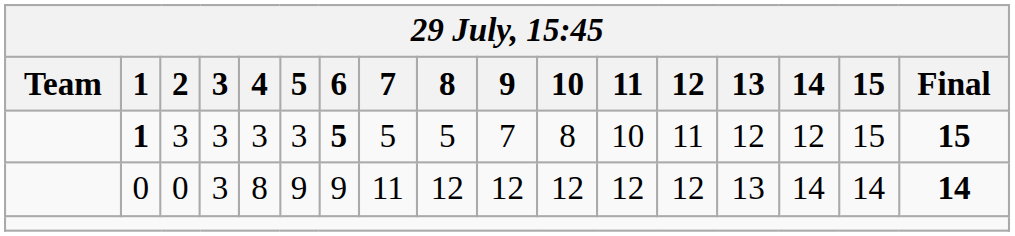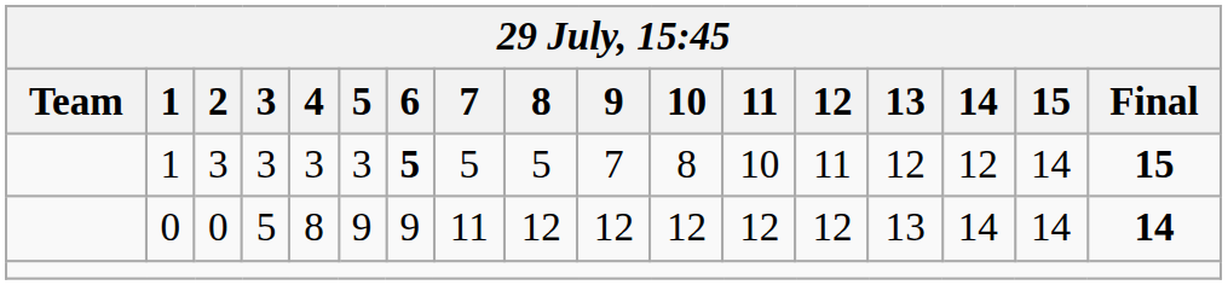row 3 | 1: bold -> normal
row 3 | 15: 15 -> 14
row 4 | 3: 3 -> 5
